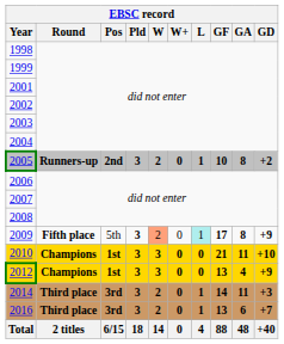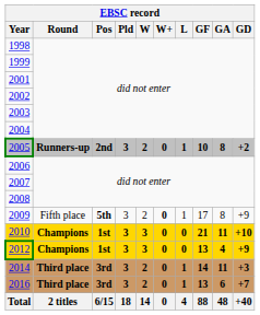2009 | Round: bold -> normal
2009 | Pos: normal -> bold
2009 | Pld: bold -> normal
2009 | W: lightsalmon background -> no background
2009 | W+: normal -> bold
2009 | L: paleturquoise background -> no background
2009 | GF: bold -> normal
2009 | GA: bold -> normal
2009 | GD: bold -> normal
